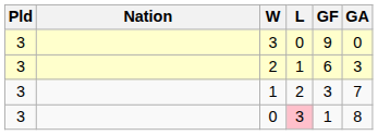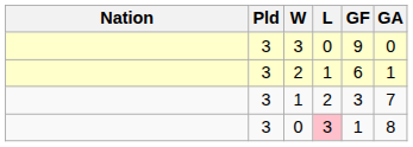columns swapped: Nation <-> Pld
row 3 | GA: 3 -> 1
